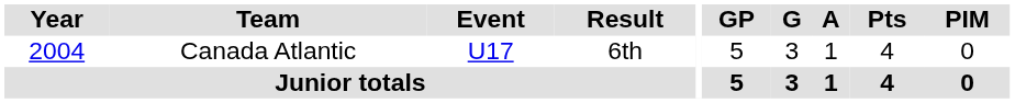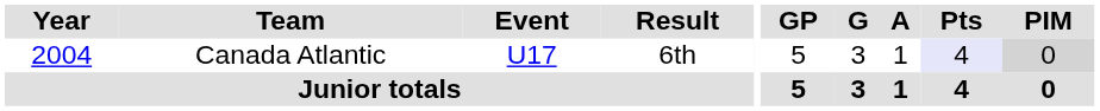Canada Atlantic | Pts: no background -> lavender background
Canada Atlantic | PIM: no background -> lightgrey background
